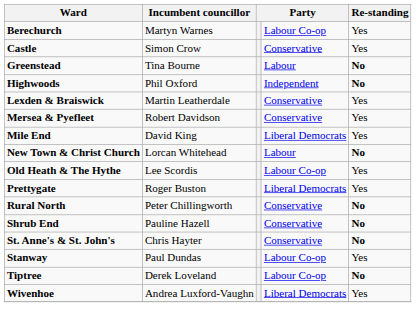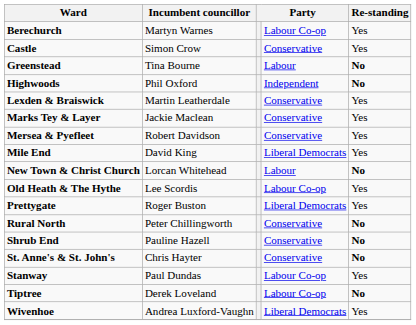+ row: Marks Tey & Layer | Jackie Maclean | Conservative | Yes
